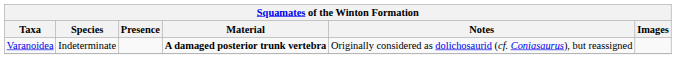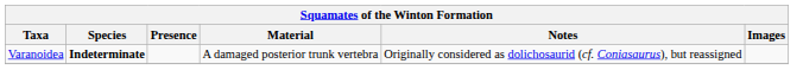Varanoidea | Species: normal -> bold
Varanoidea | Material: bold -> normal
